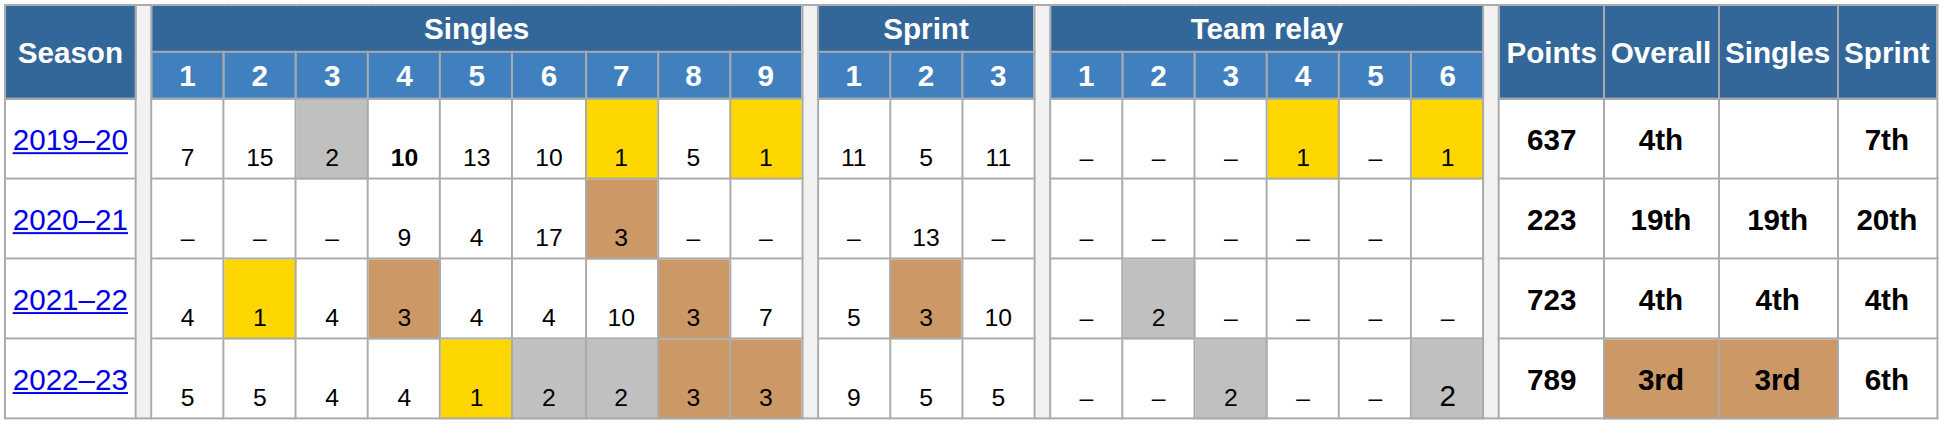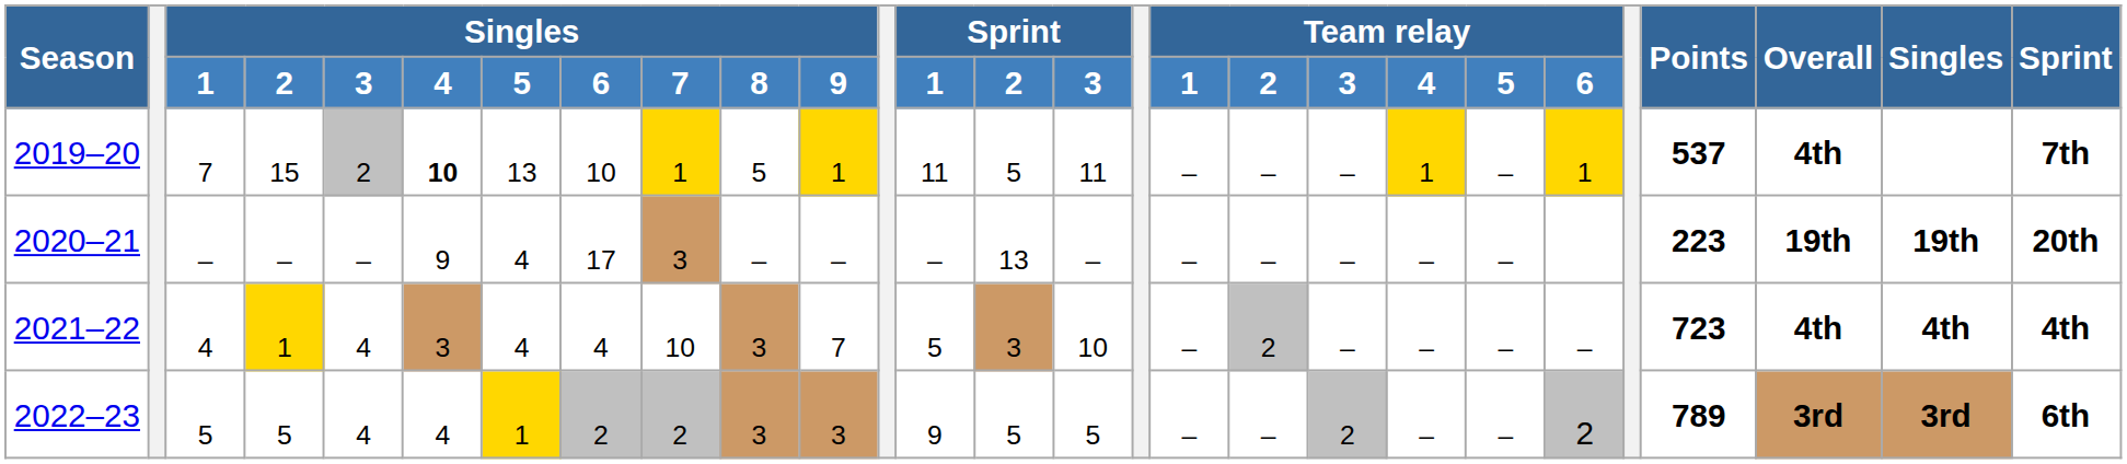2019–20 | Points: 637 -> 537
